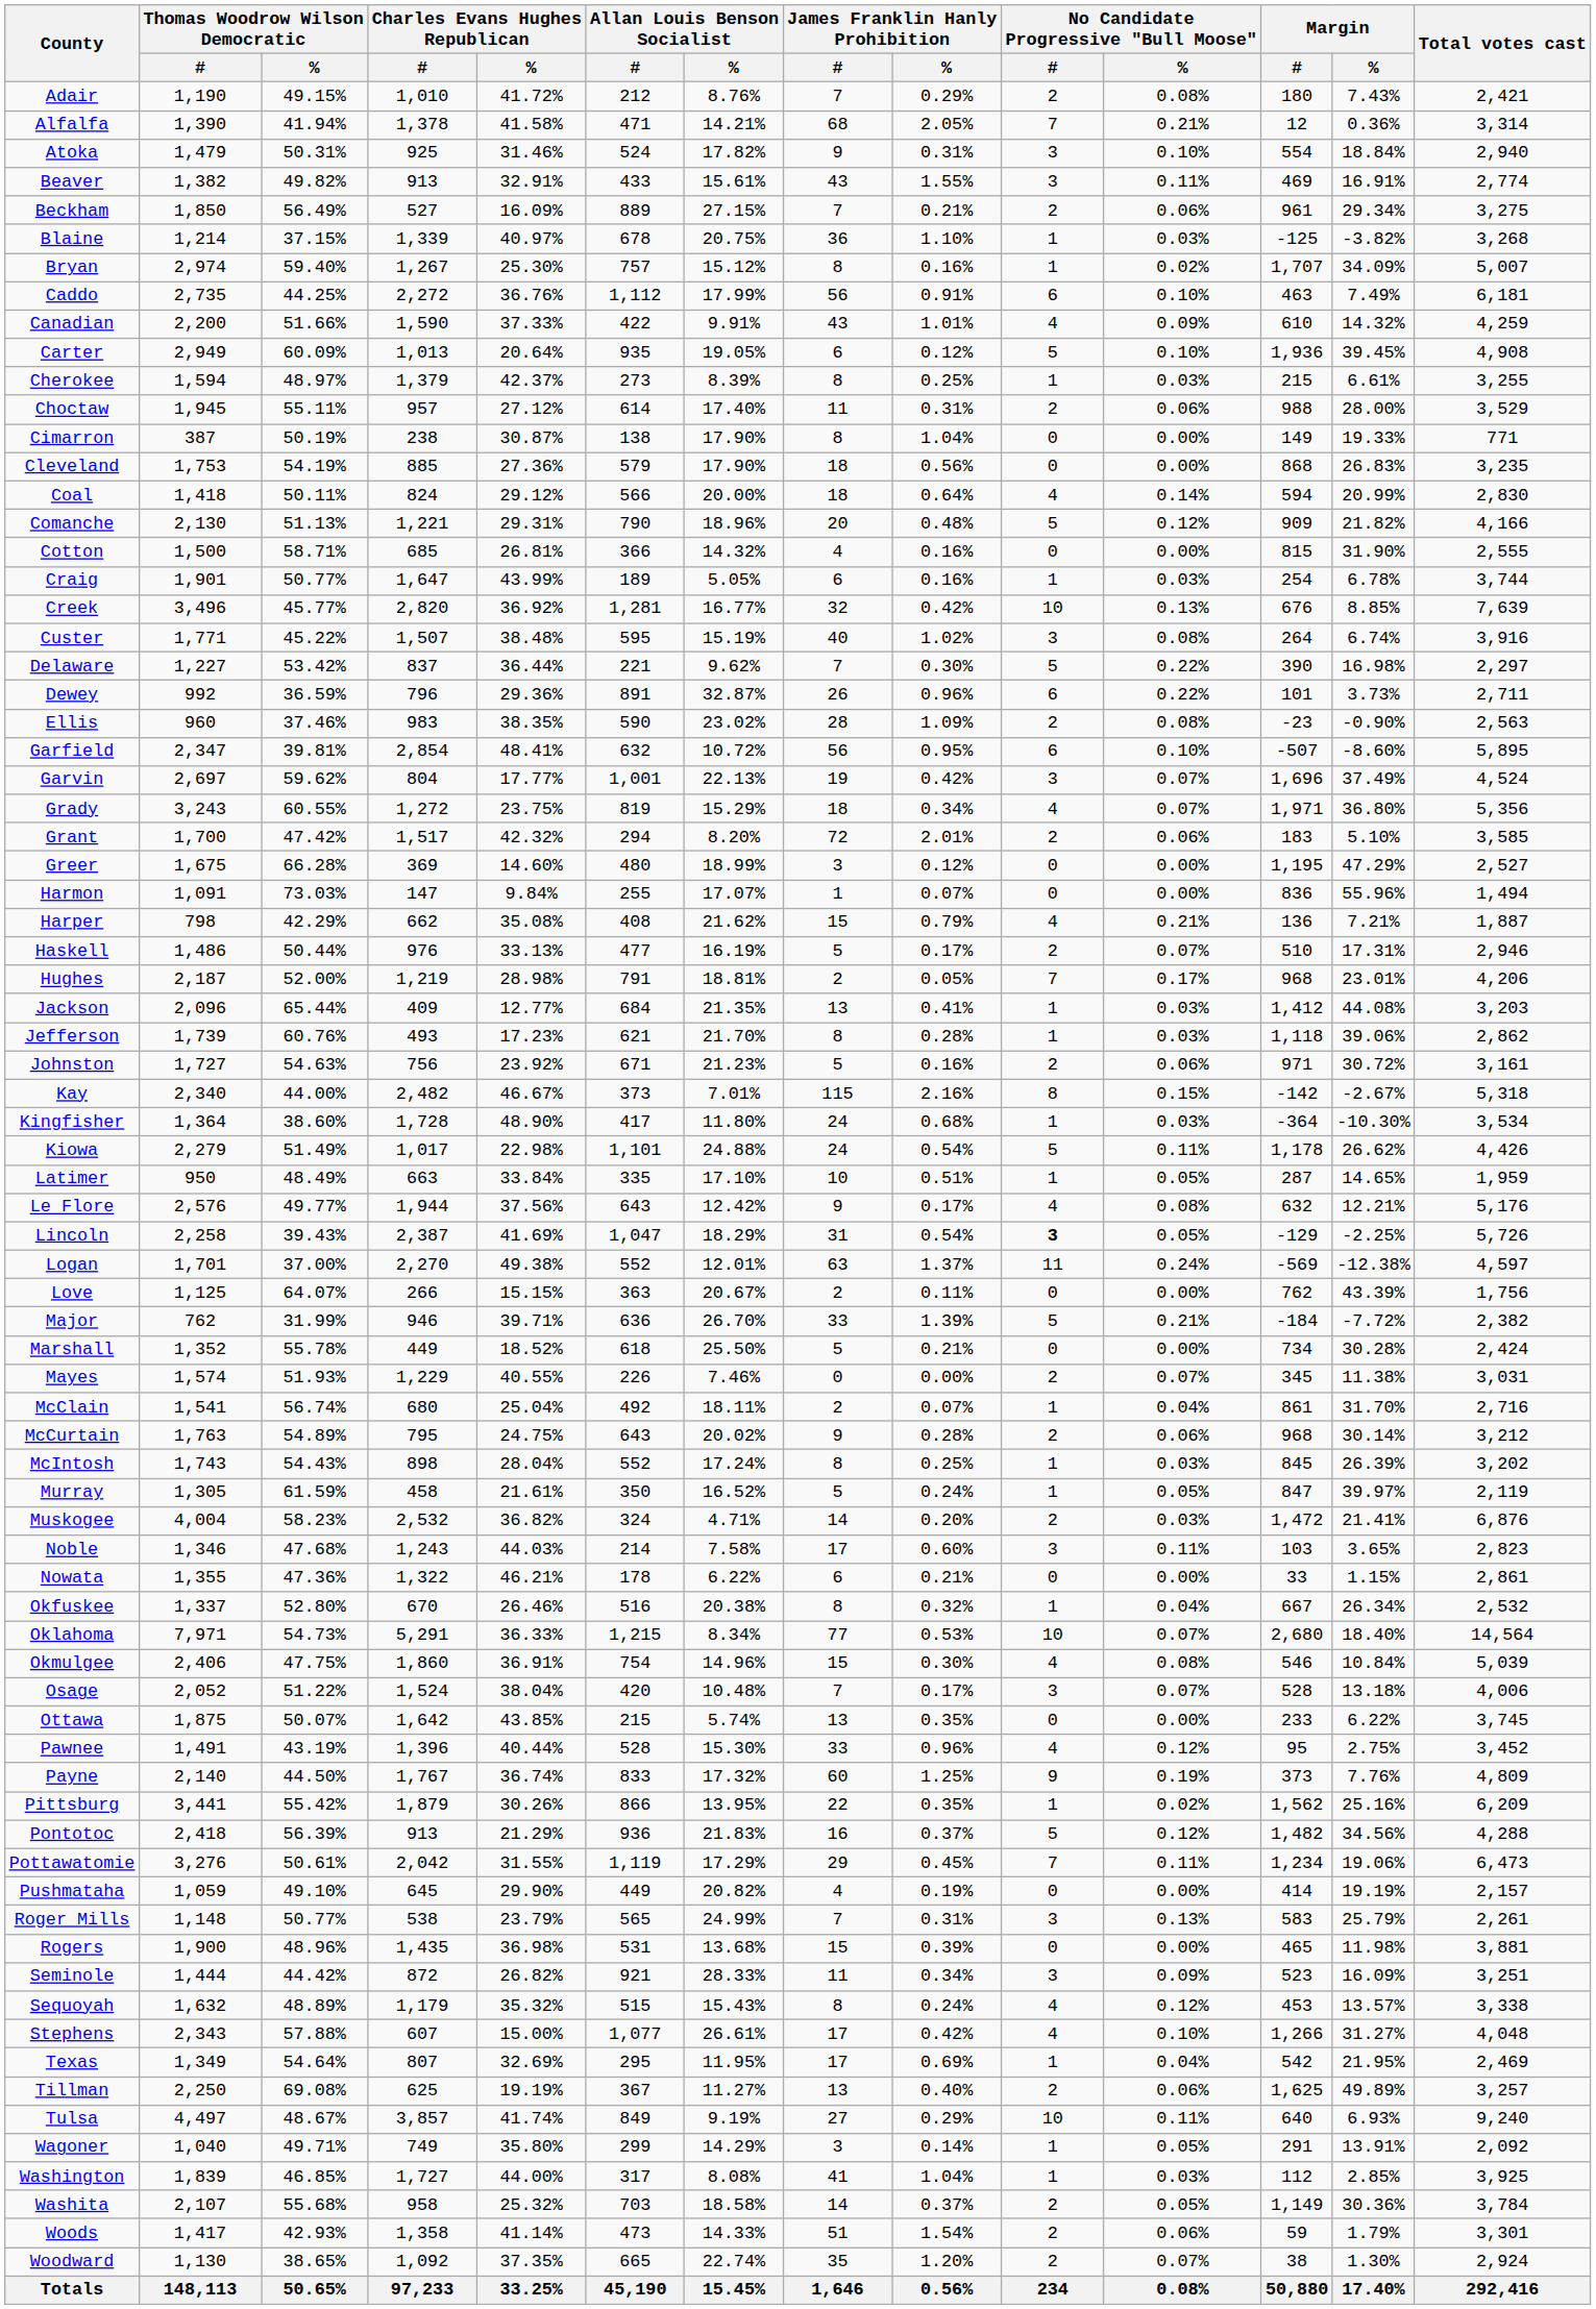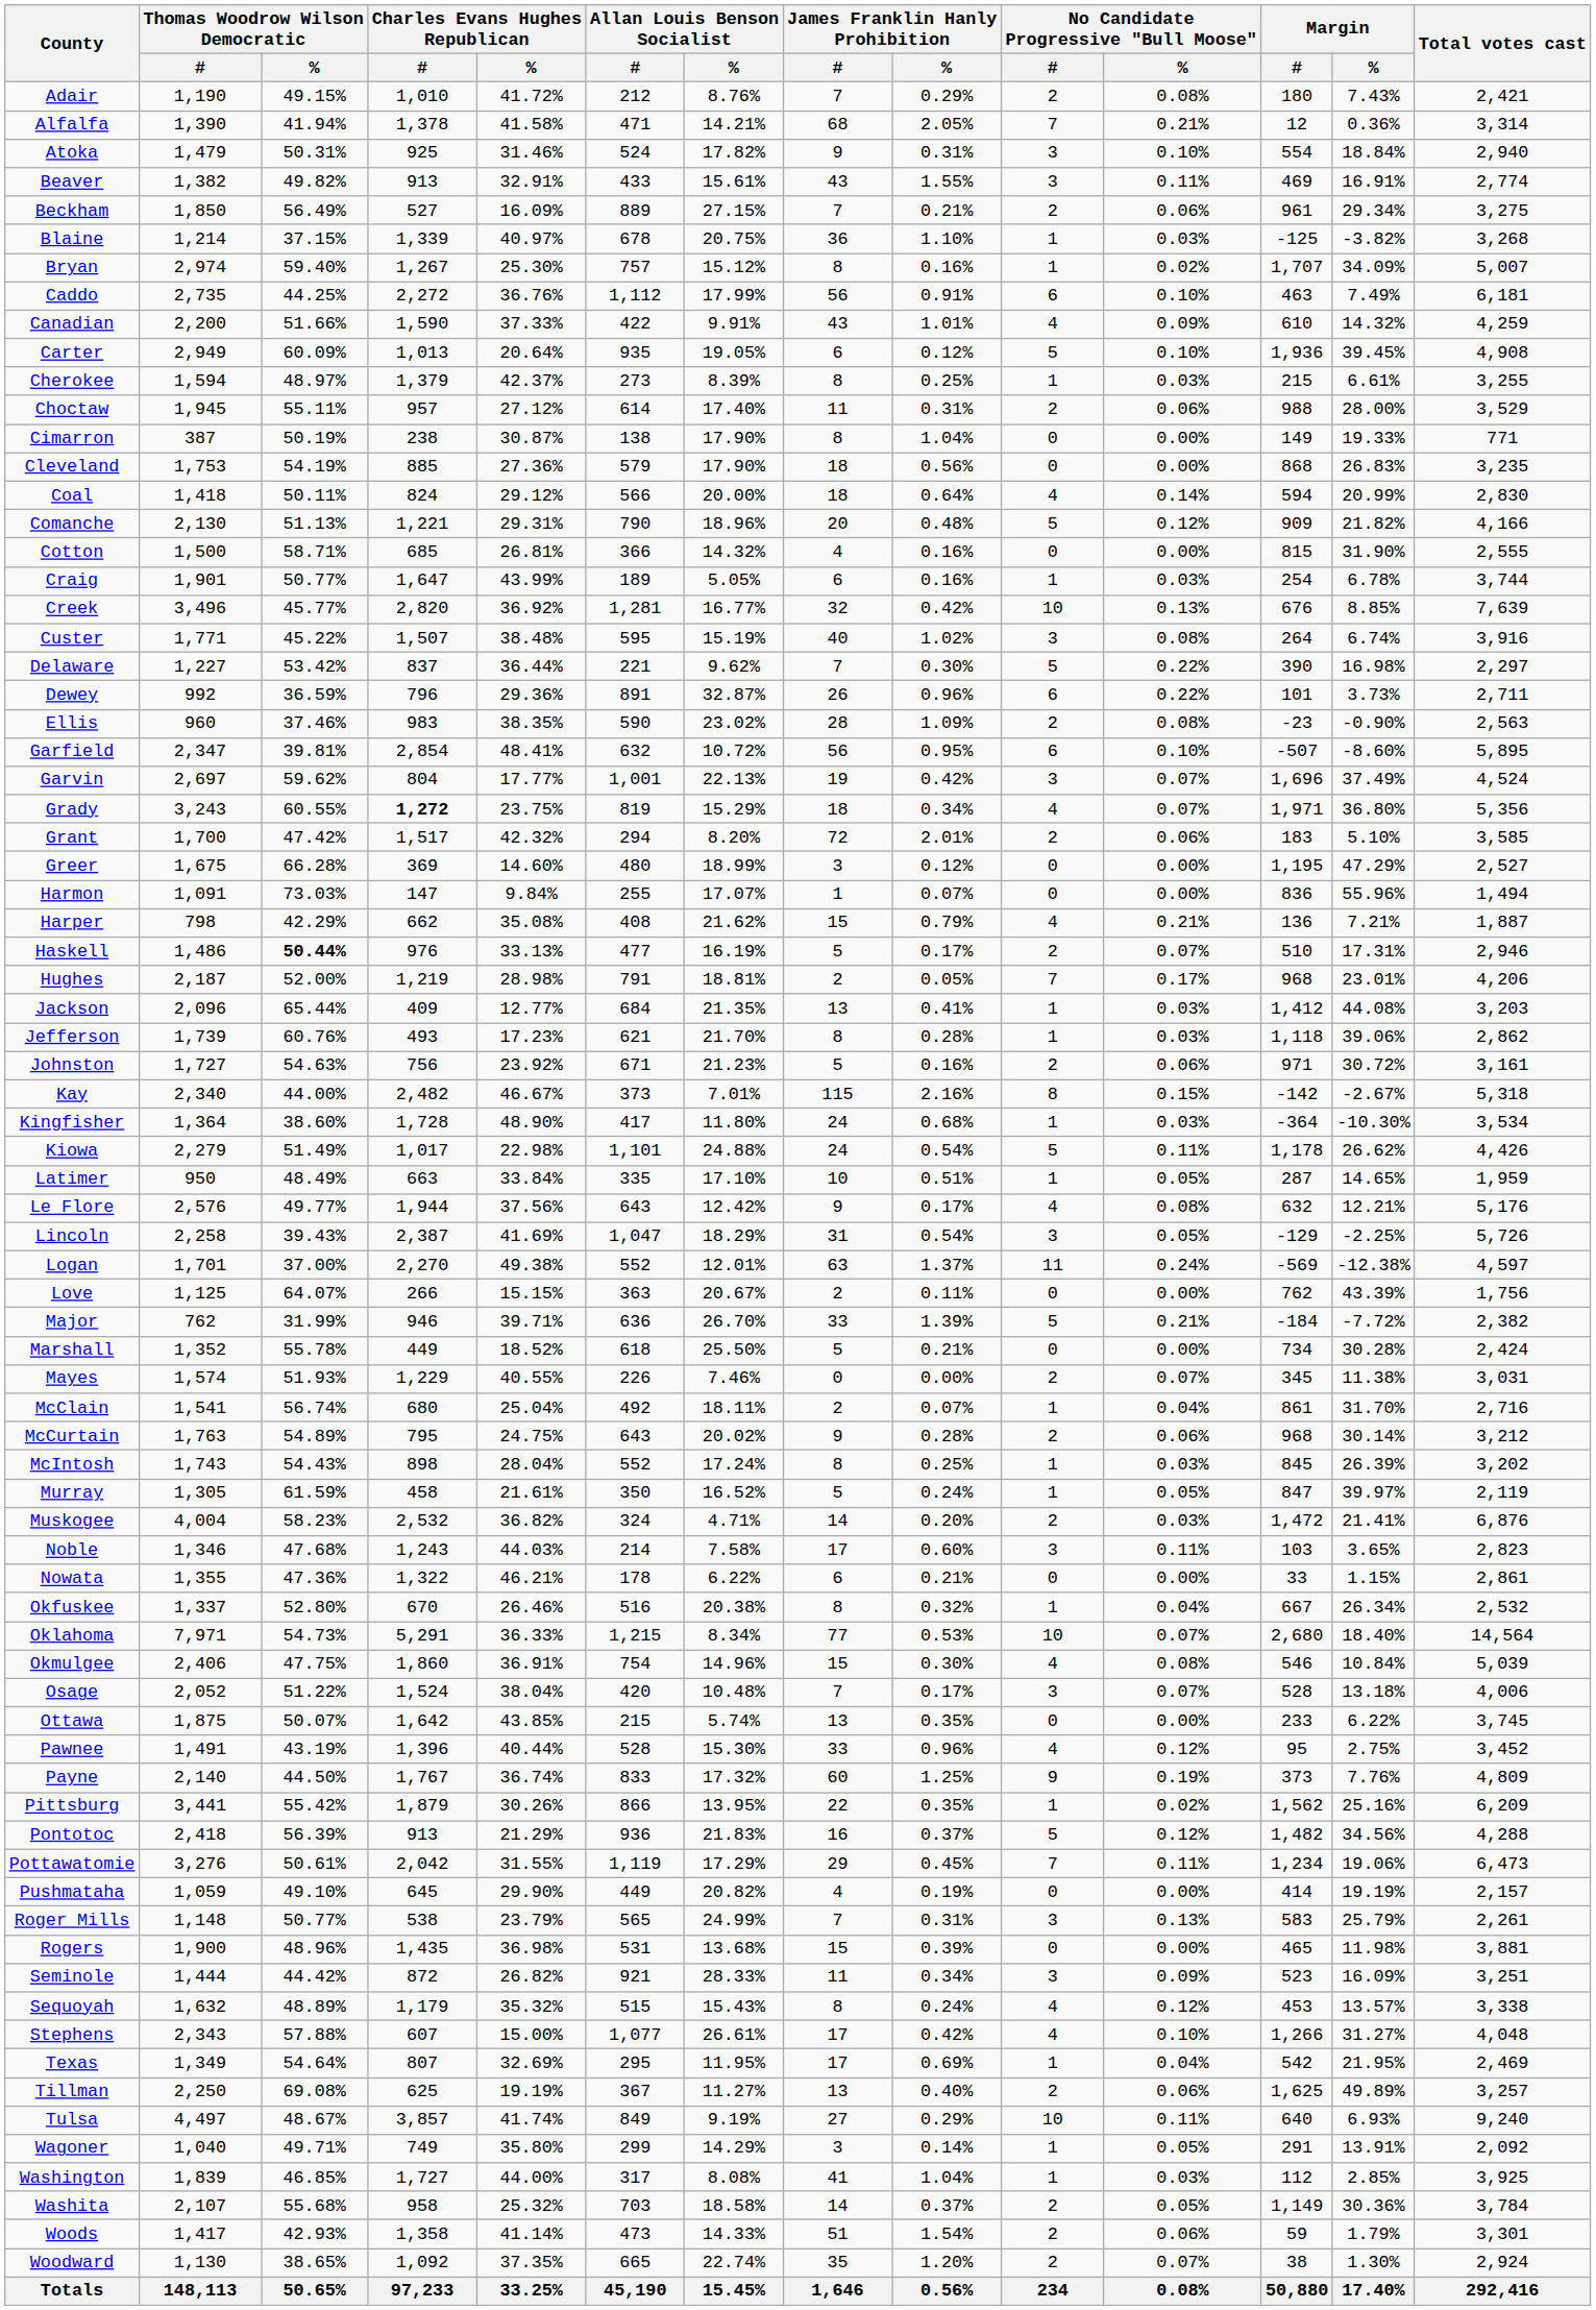Grady | Charles Evans Hughes Republican / #: normal -> bold
Haskell | Thomas Woodrow Wilson Democratic / %: normal -> bold
Lincoln | No Candidate Progressive "Bull Moose" / #: bold -> normal
